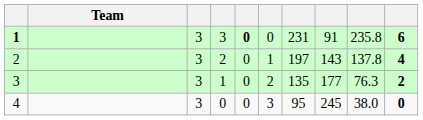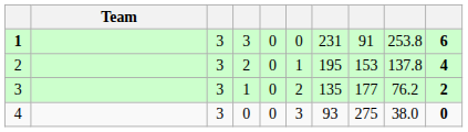row 2 | column 5: bold -> normal
row 2 | column 9: 235.8 -> 253.8
row 3 | column 7: 197 -> 195
row 3 | column 8: 143 -> 153
row 4 | column 9: 76.3 -> 76.2
row 5 | column 7: 95 -> 93
row 5 | column 8: 245 -> 275
